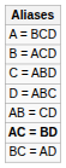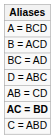row 4 | column 1: C = ABD -> BC = AD
row 8 | column 1: BC = AD -> C = ABD
